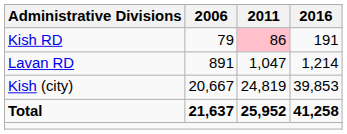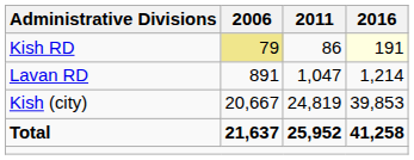Kish RD | 2006: no background -> khaki background
Kish RD | 2011: pink background -> no background
Kish RD | 2016: no background -> lightyellow background
